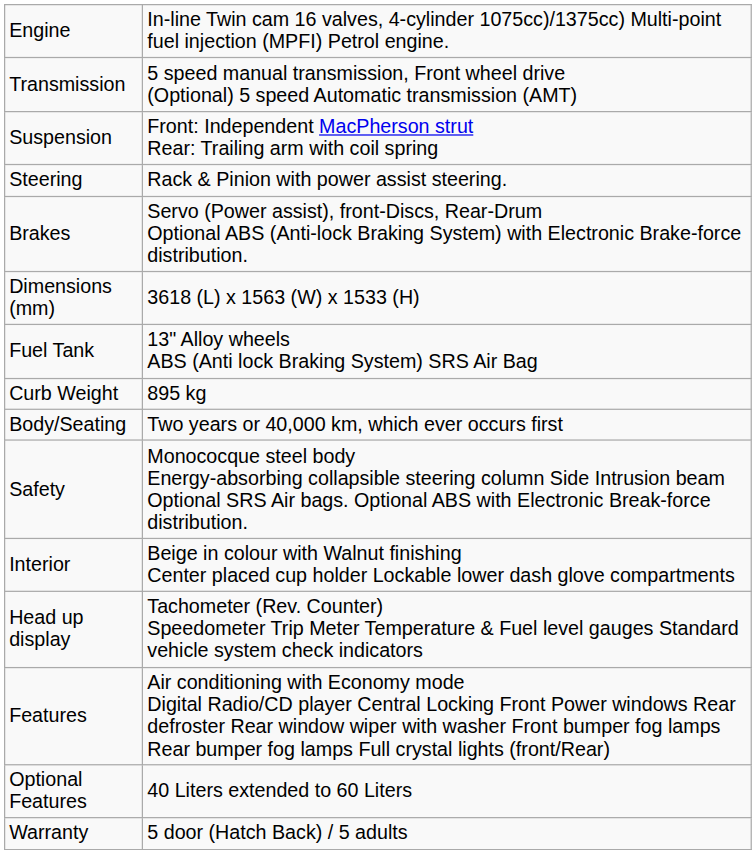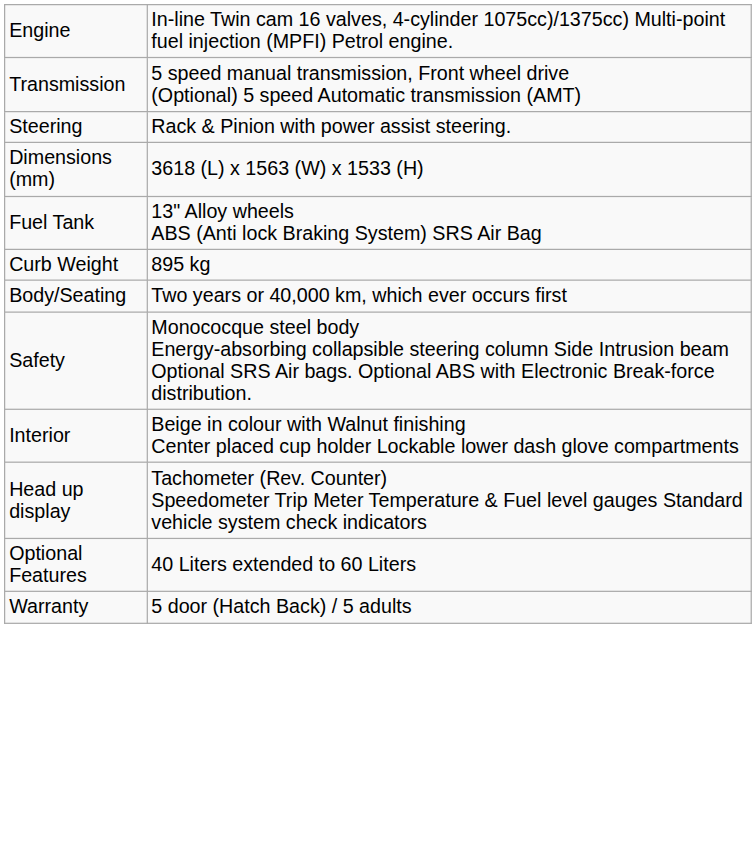- row: Suspension | Front: Independent MacPherson strut Rear: Trailing arm with coil spring
- row: Brakes | Servo (Power assist), front-Discs, Rear-Drum Optional ABS (Anti-lock Braking System) with Electronic Brake-force distribution.
- row: Features | Air conditioning with Economy mode Digital Radio/CD player Central Locking Front Power windows Rear defroster Rear window wiper with washer Front bumper fog lamps Rear bumper fog lamps Full crystal lights (front/Rear)
